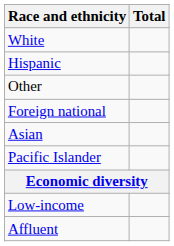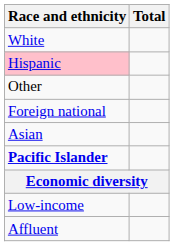Hispanic | Race and ethnicity: no background -> pink background
Pacific Islander | Race and ethnicity: normal -> bold
